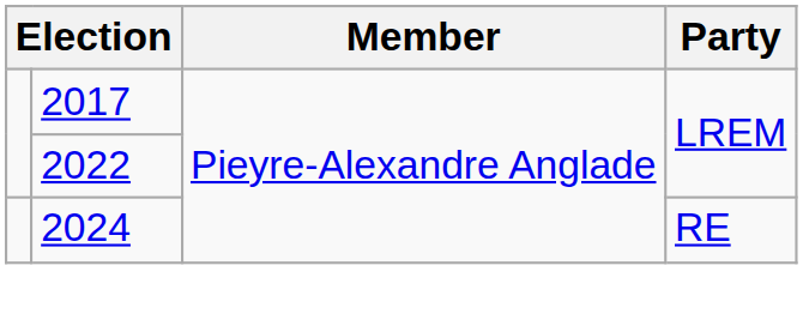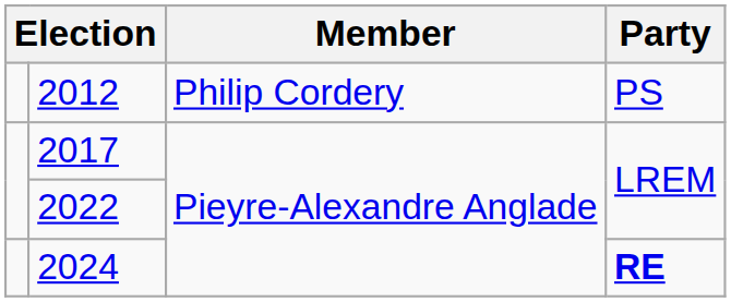+ row: 2012 | Philip Cordery | PS
2024 | Party: normal -> bold
